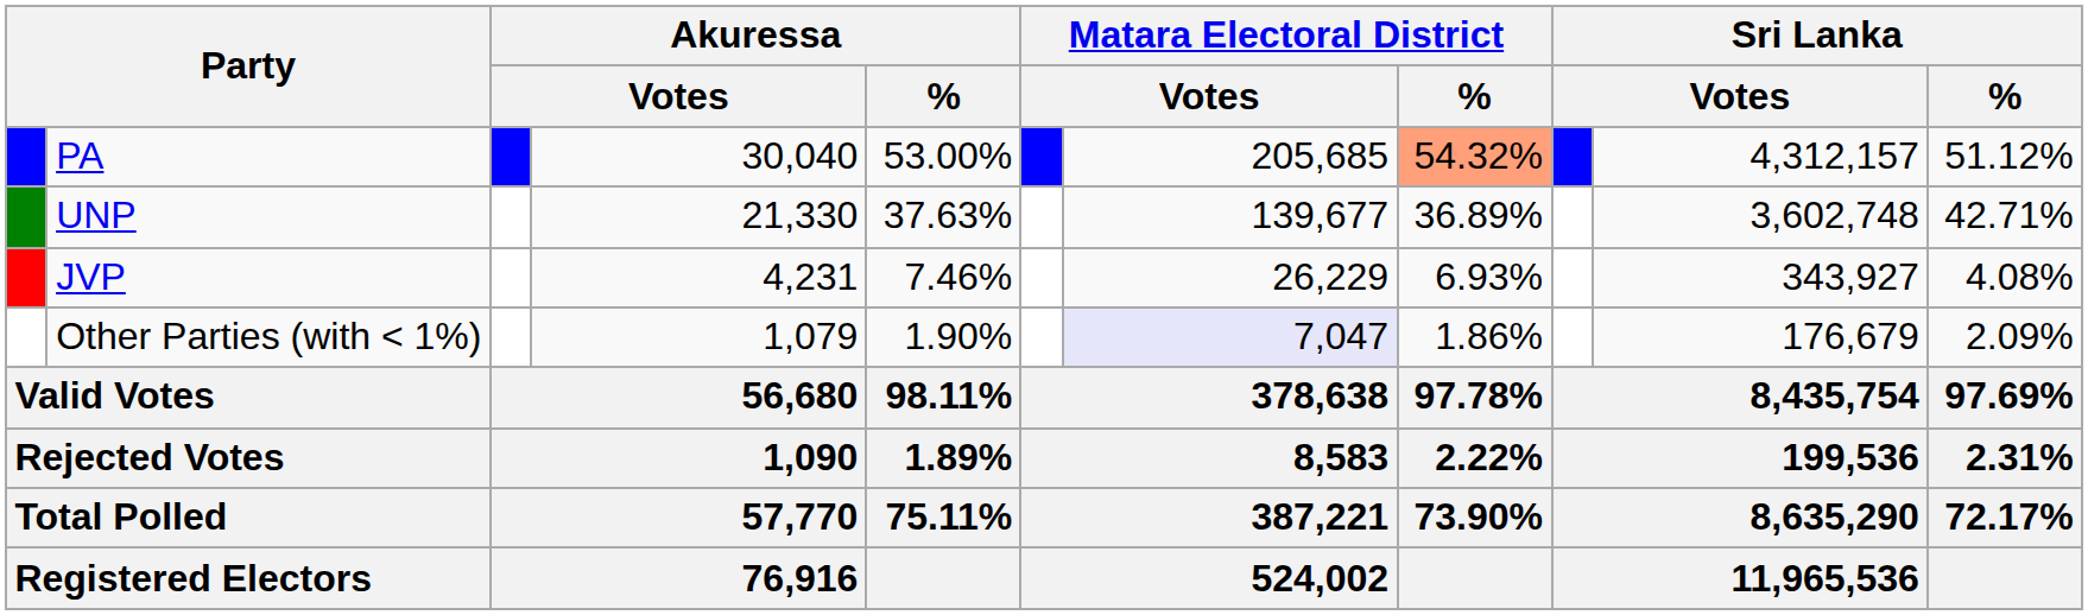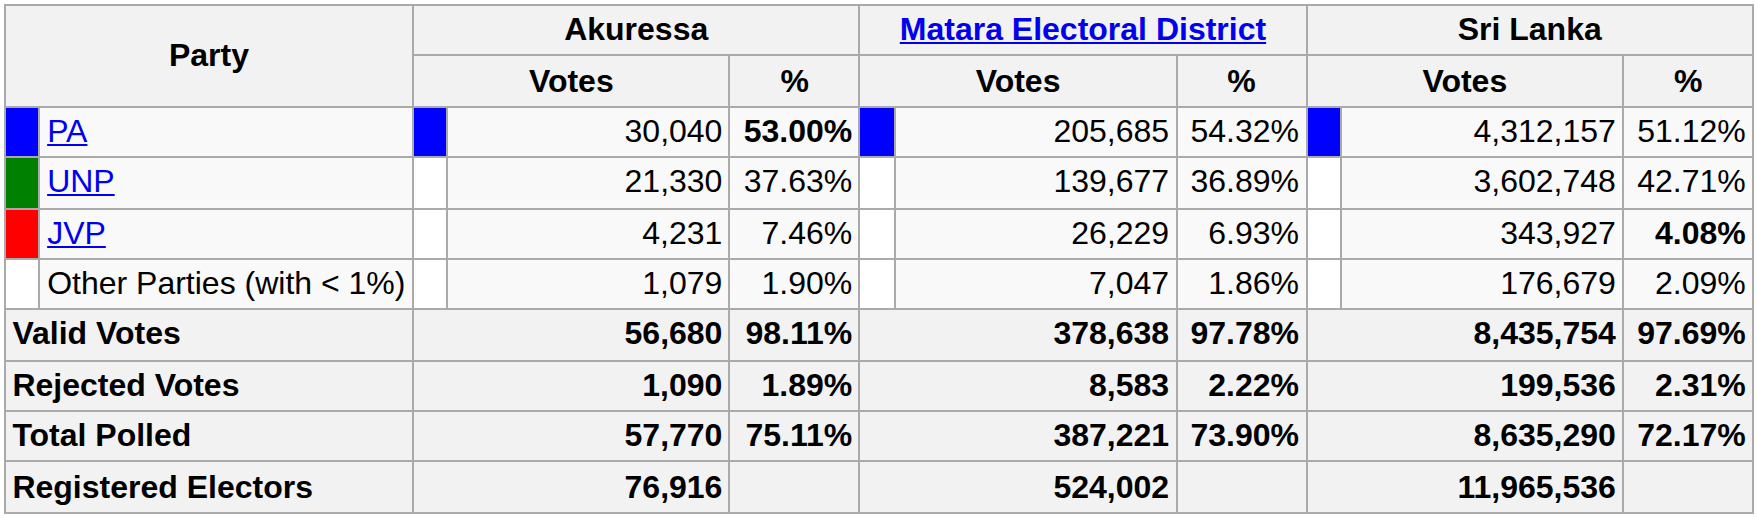PA | Akuressa / %: normal -> bold
PA | Matara Electoral District / %: lightsalmon background -> no background
JVP | Sri Lanka / %: normal -> bold
Other Parties (with < 1%) | column 7: lavender background -> no background
